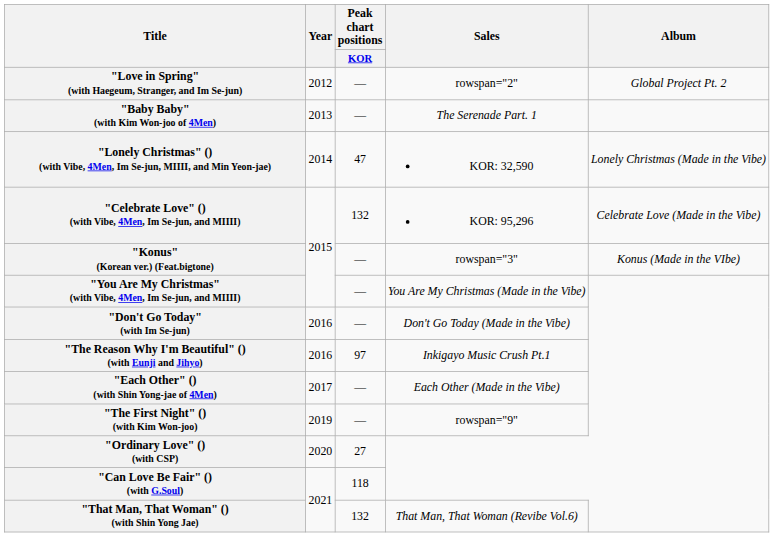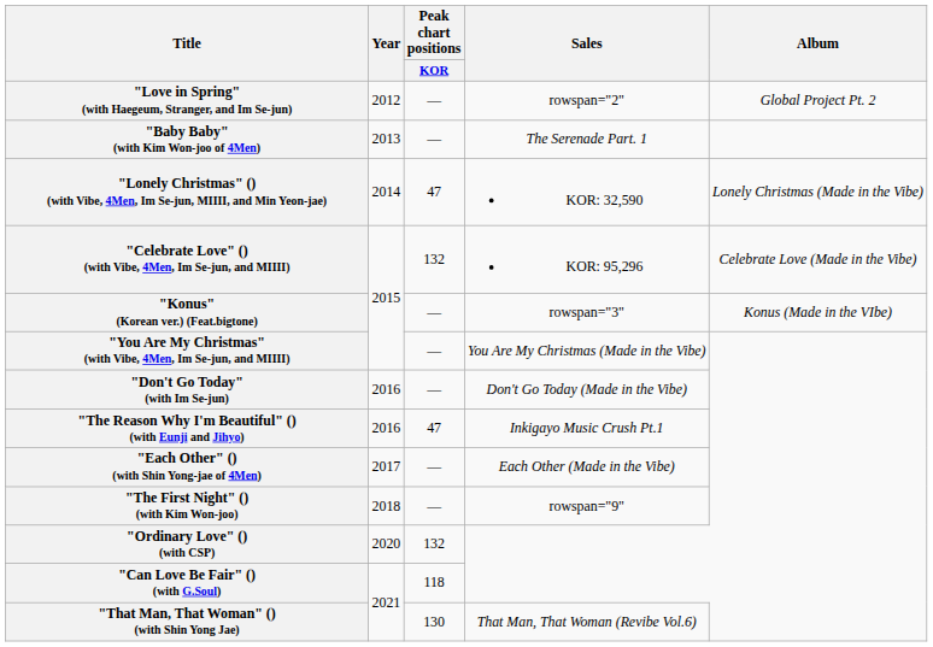"The Reason Why I'm Beautiful" () (with Eunji and Jihyo) | Peak chart positions / KOR: 97 -> 47
"The First Night" () (with Kim Won-joo) | Year: 2019 -> 2018
"Ordinary Love" () (with CSP) | Peak chart positions / KOR: 27 -> 132
"That Man, That Woman" () (with Shin Yong Jae) | Peak chart positions / KOR: 132 -> 130
